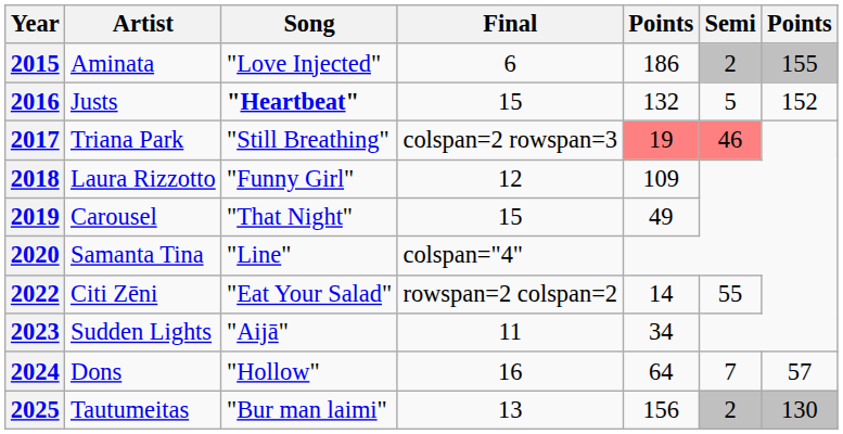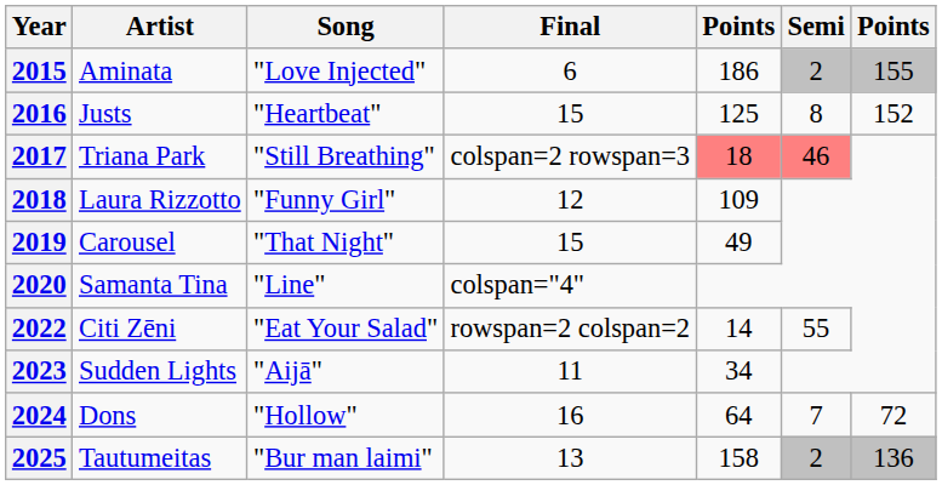2016 | Song: bold -> normal
2016 | column 5: 132 -> 125
2016 | Semi: 5 -> 8
2017 | column 5: 19 -> 18
2024 | column 7: 57 -> 72
2025 | column 5: 156 -> 158
2025 | column 7: 130 -> 136
